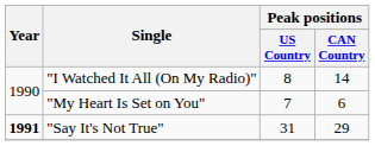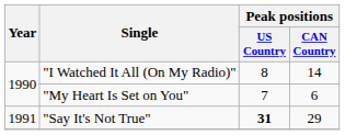"Say It's Not True" | Year: bold -> normal
"Say It's Not True" | Peak positions / US Country: normal -> bold
